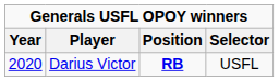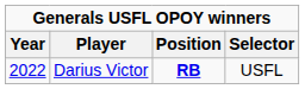Darius Victor | Year: 2020 -> 2022
